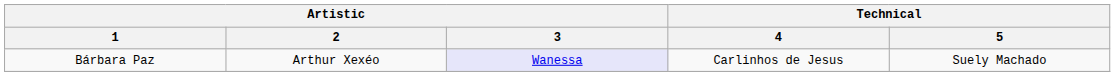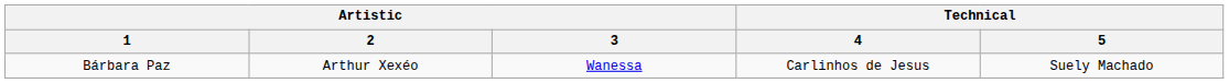Bárbara Paz | Artistic / 3: lavender background -> no background
